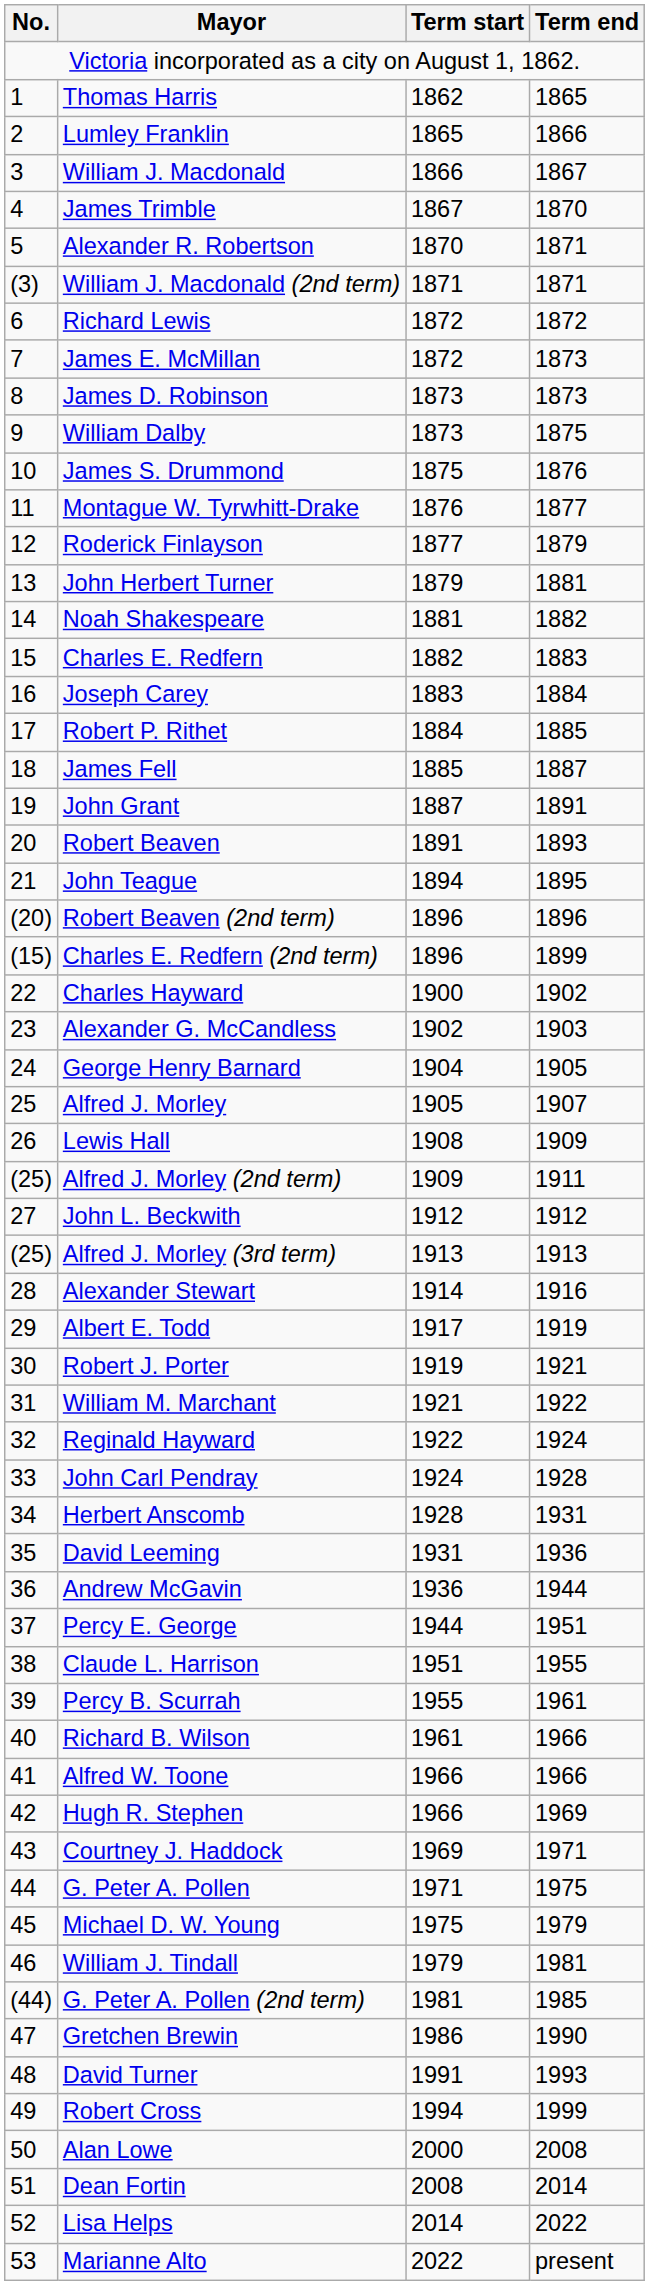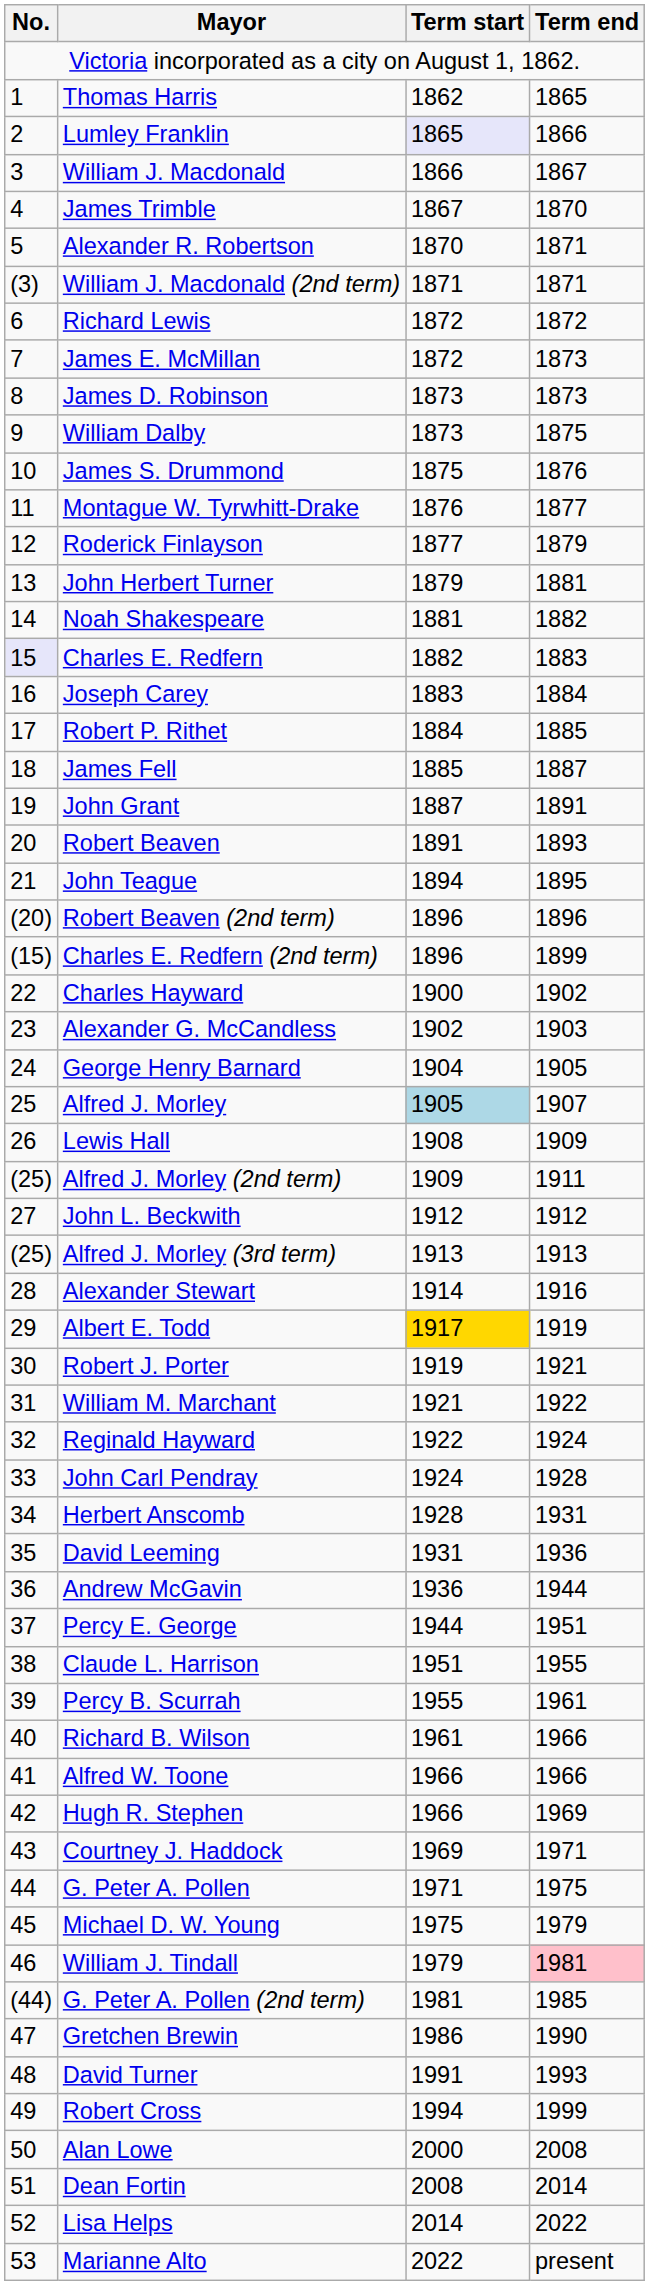Lumley Franklin | Term start: no background -> lavender background
Charles E. Redfern | No.: no background -> lavender background
Alfred J. Morley | Term start: no background -> lightblue background
Albert E. Todd | Term start: no background -> gold background
William J. Tindall | Term end: no background -> pink background
